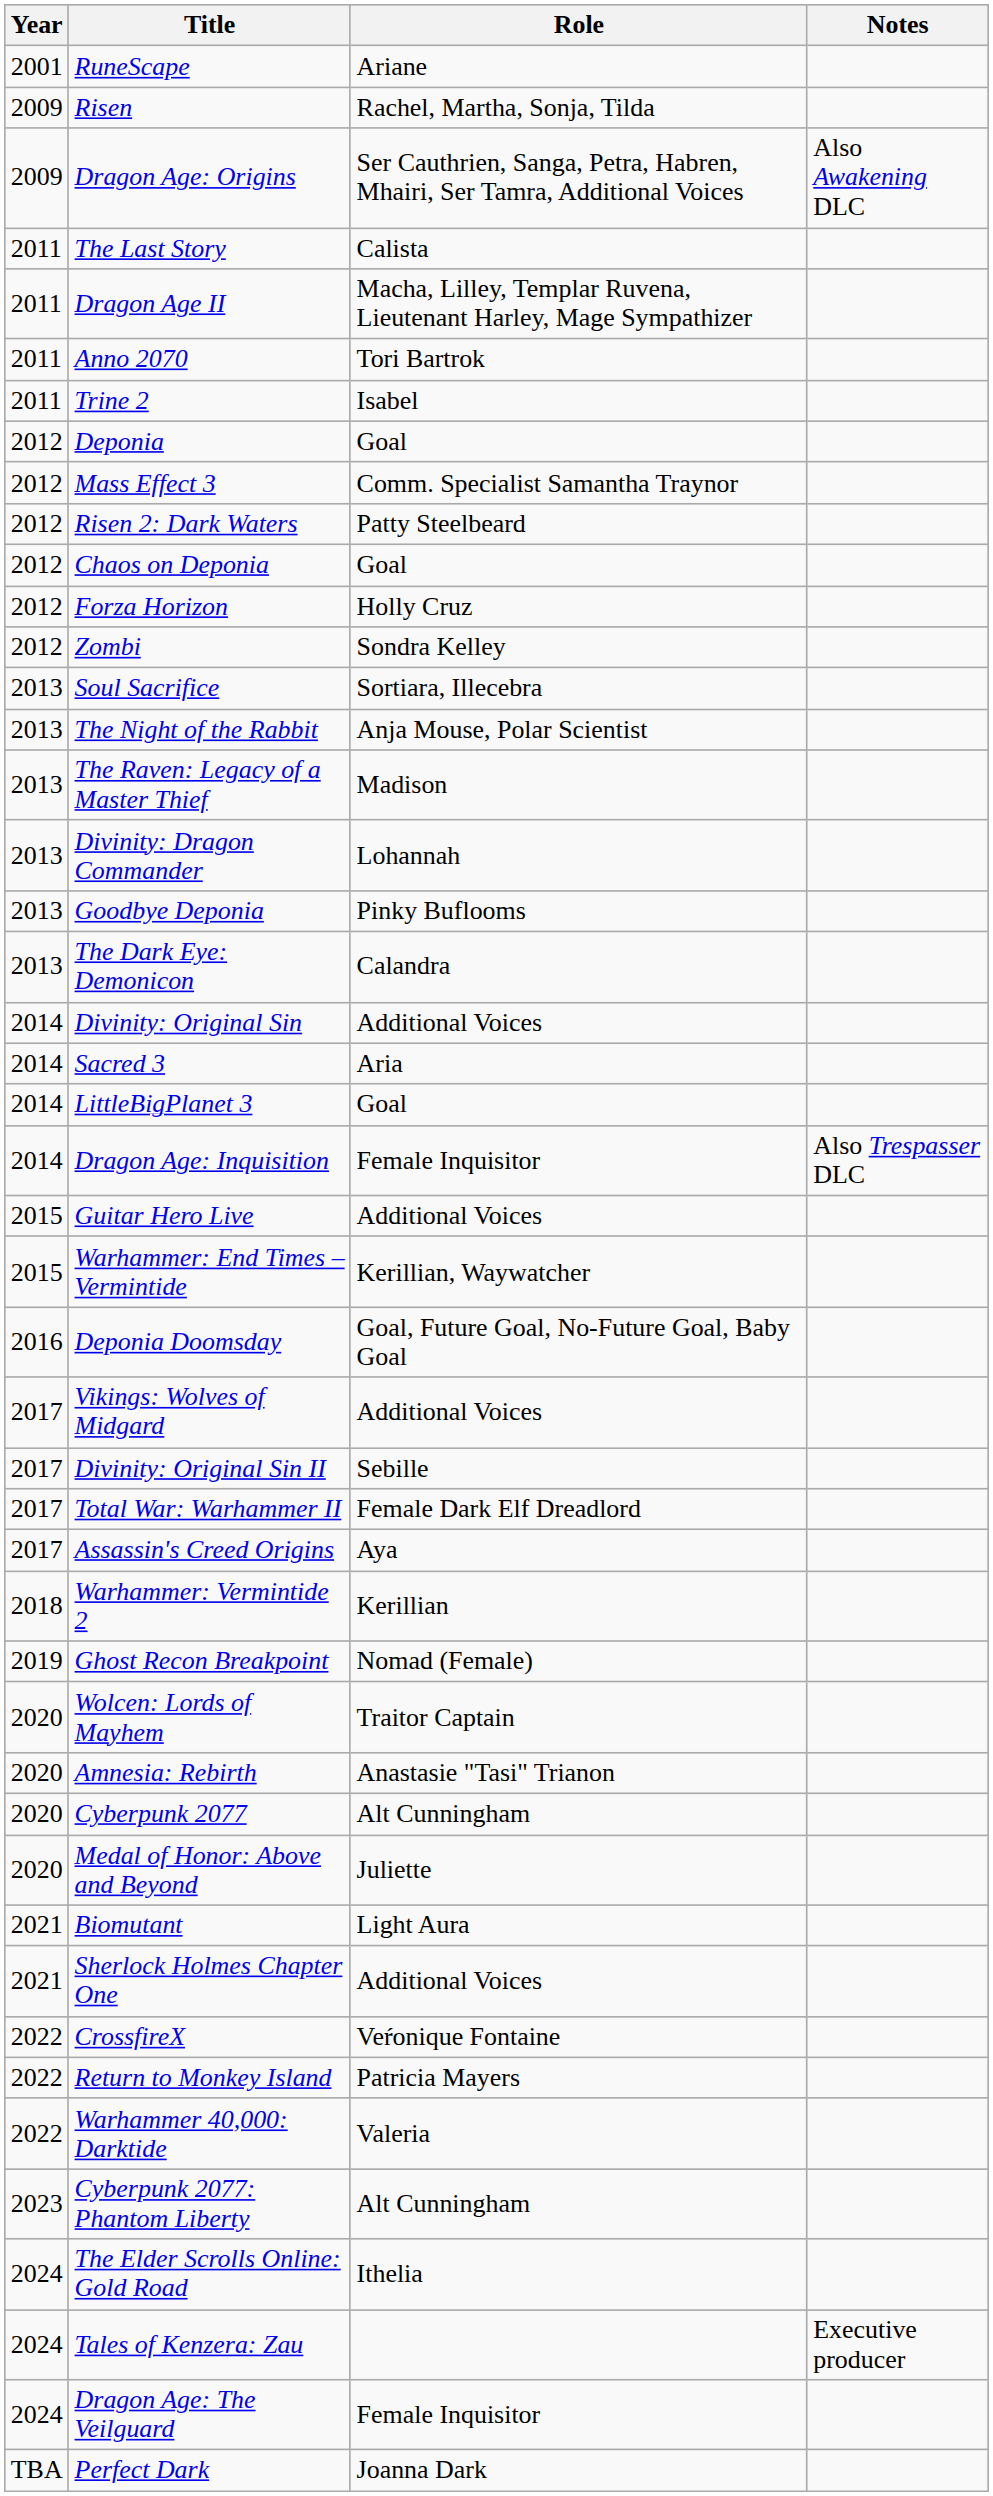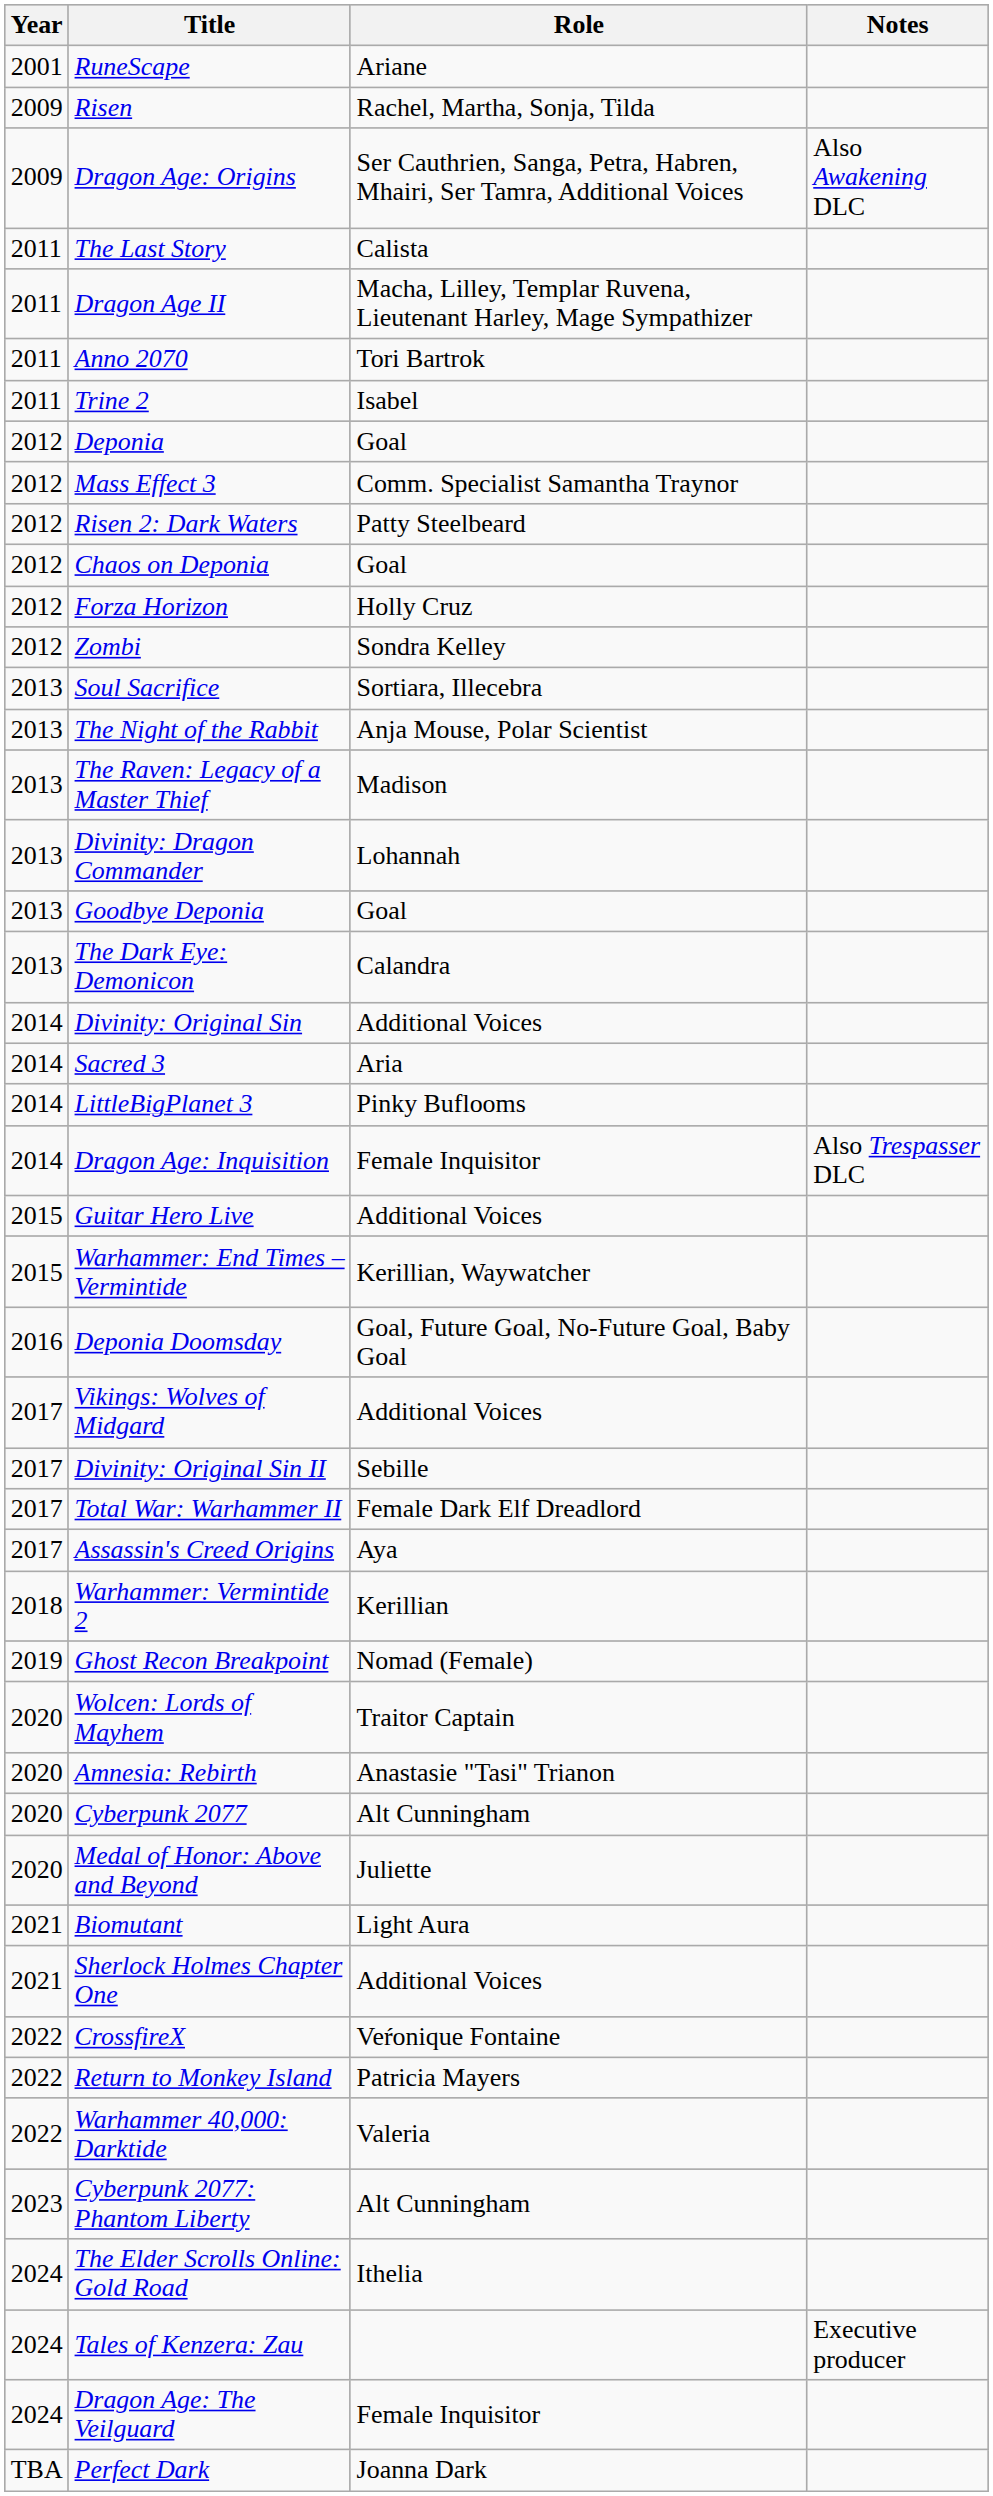Goodbye Deponia | Role: Pinky Buflooms -> Goal
LittleBigPlanet 3 | Role: Goal -> Pinky Buflooms
